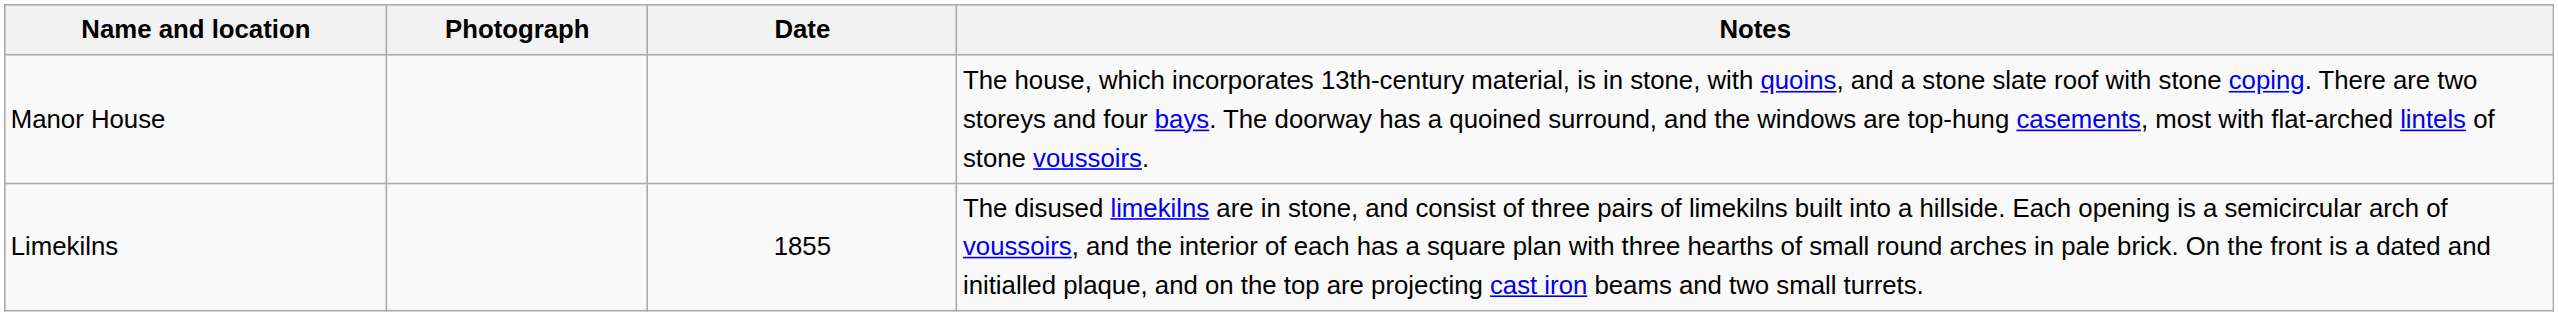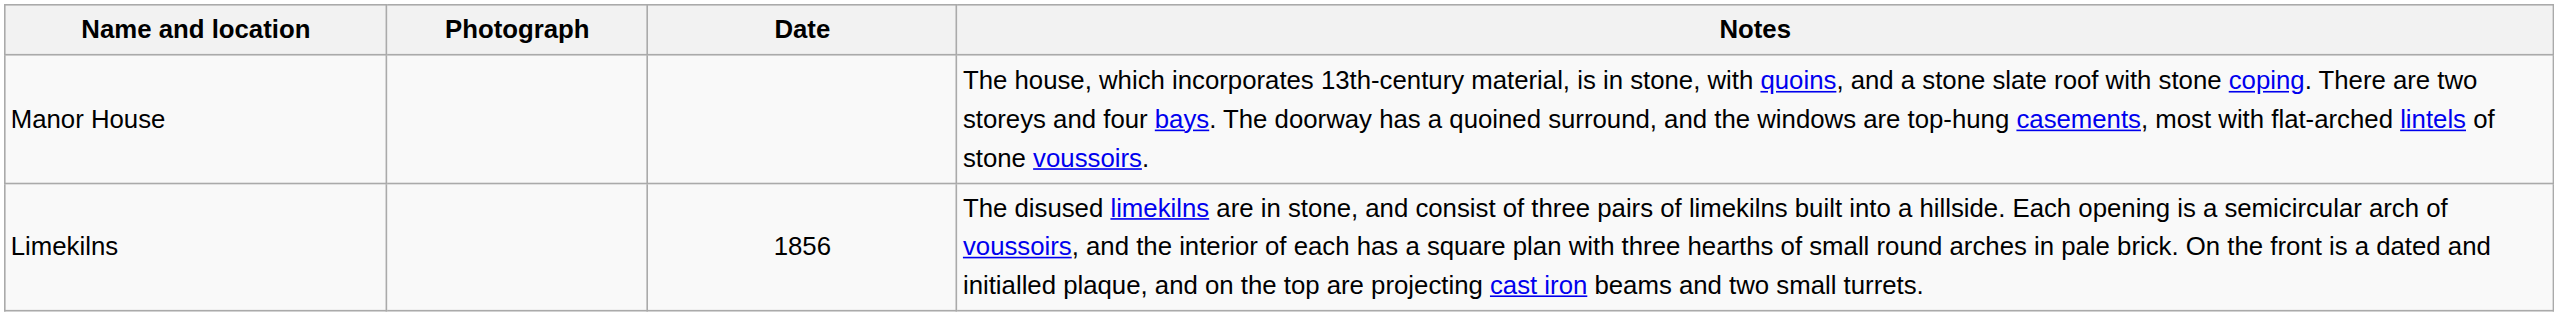Limekilns | Date: 1855 -> 1856
